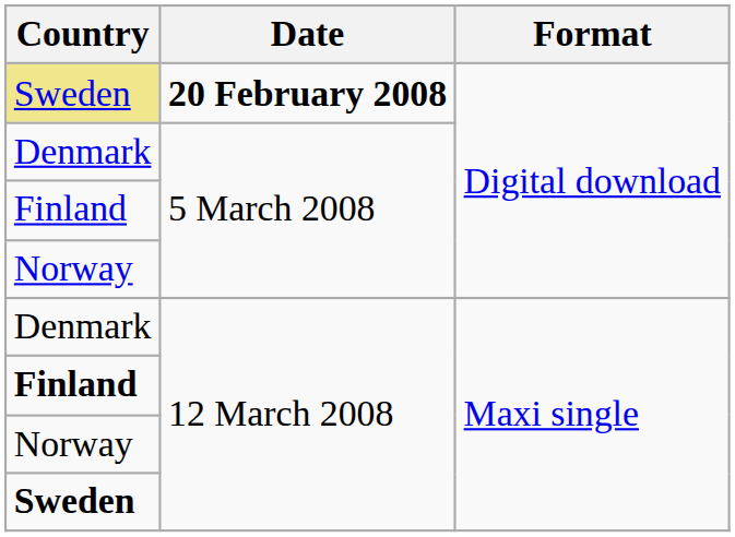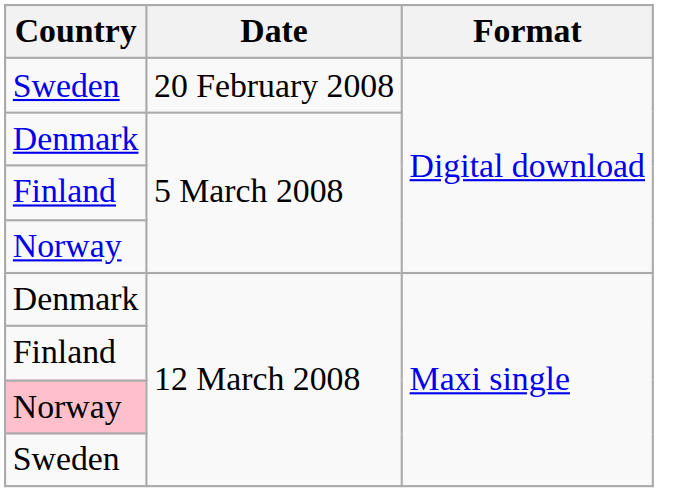Sweden / 20 February 2008 | Country: khaki background -> no background
Sweden / 20 February 2008 | Date: bold -> normal
Finland / 12 March 2008 | Country: bold -> normal
Norway / 12 March 2008 | Country: no background -> pink background
Sweden / 12 March 2008 | Country: bold -> normal
